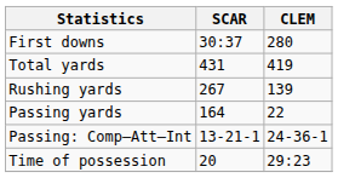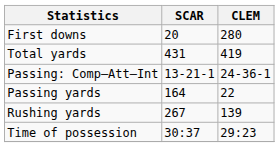First downs | SCAR: 30:37 -> 20
rows swapped: Rushing yards <-> Passing: Comp–Att–Int
Time of possession | SCAR: 20 -> 30:37
